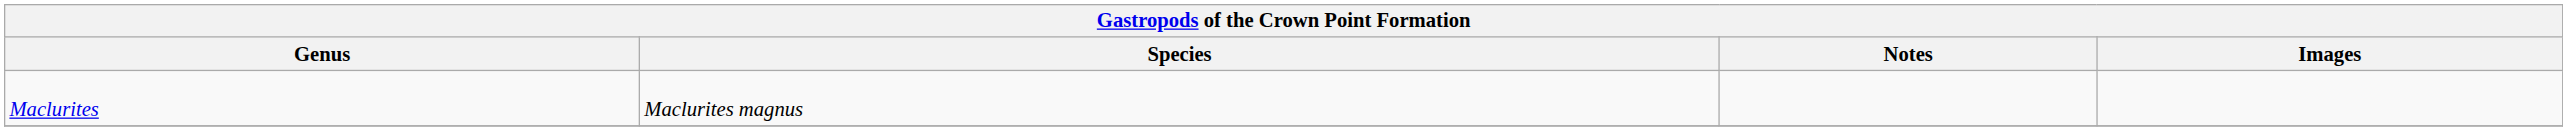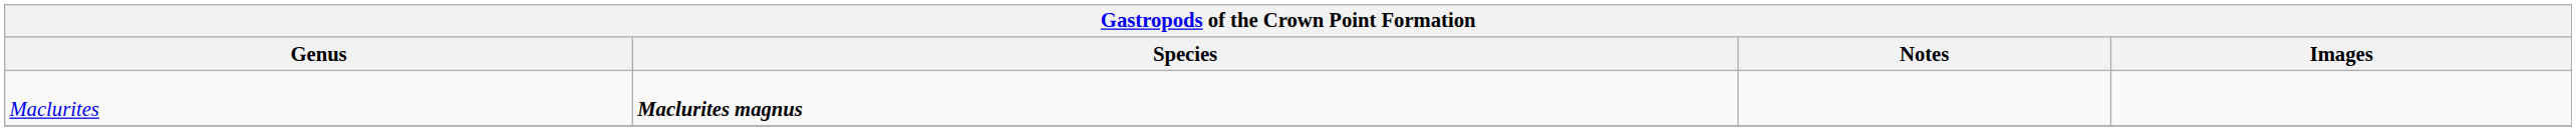Maclurites | Species: normal -> bold
